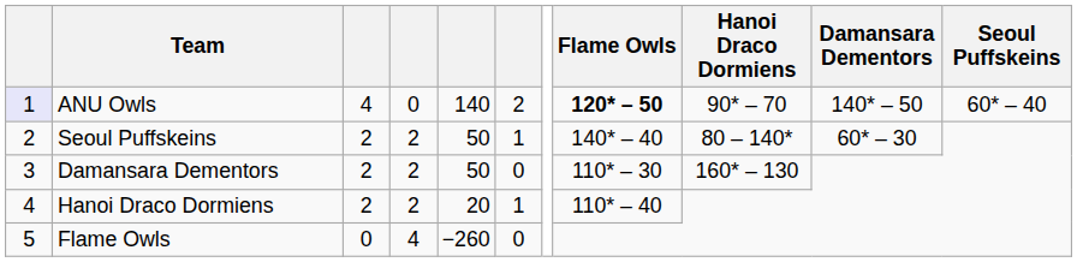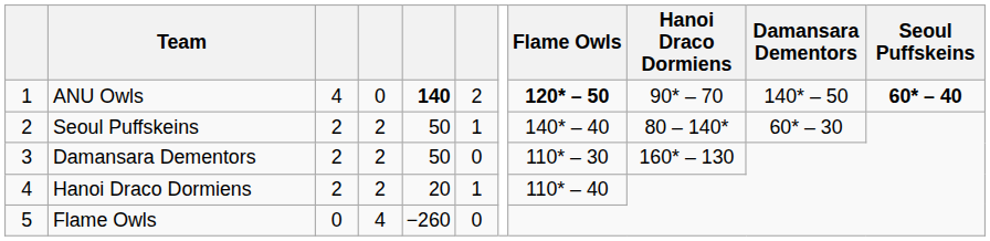ANU Owls | column 1: lavender background -> no background
ANU Owls | column 5: normal -> bold
ANU Owls | Seoul Puffskeins: normal -> bold
